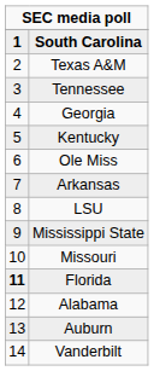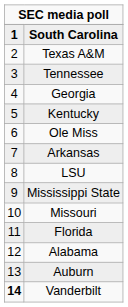Florida | column 1: bold -> normal
Vanderbilt | column 1: normal -> bold
